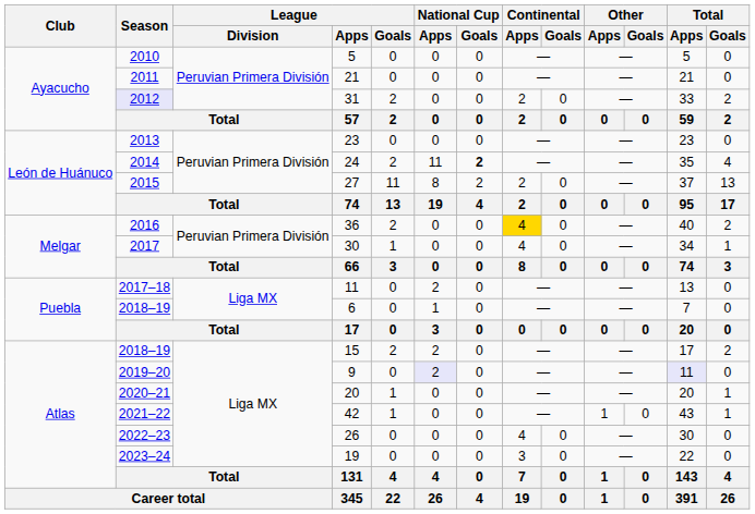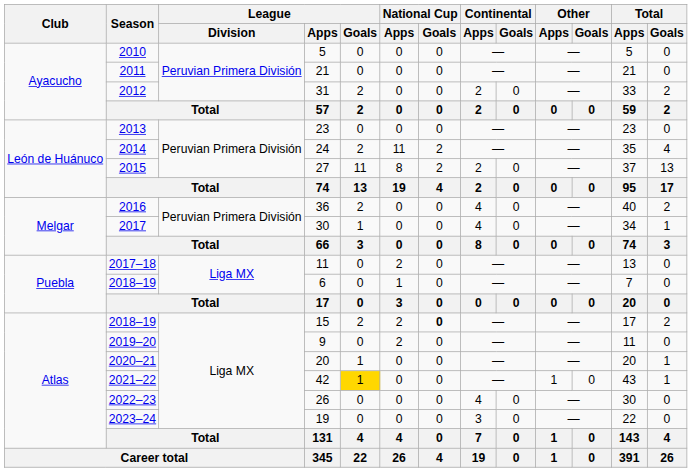31 | Season: lavender background -> no background
24 | National Cup / Goals: bold -> normal
36 | Continental / Apps: gold background -> no background
15 | National Cup / Goals: normal -> bold
9 | National Cup / Apps: lavender background -> no background
9 | Total / Apps: lavender background -> no background
42 | League / Goals: no background -> gold background
